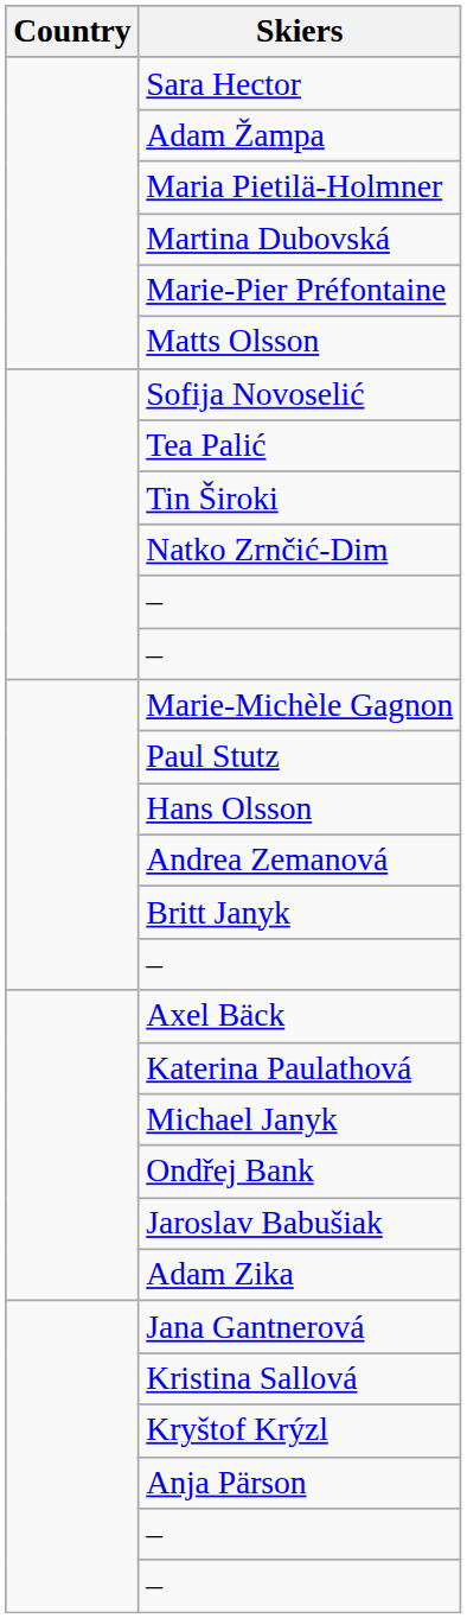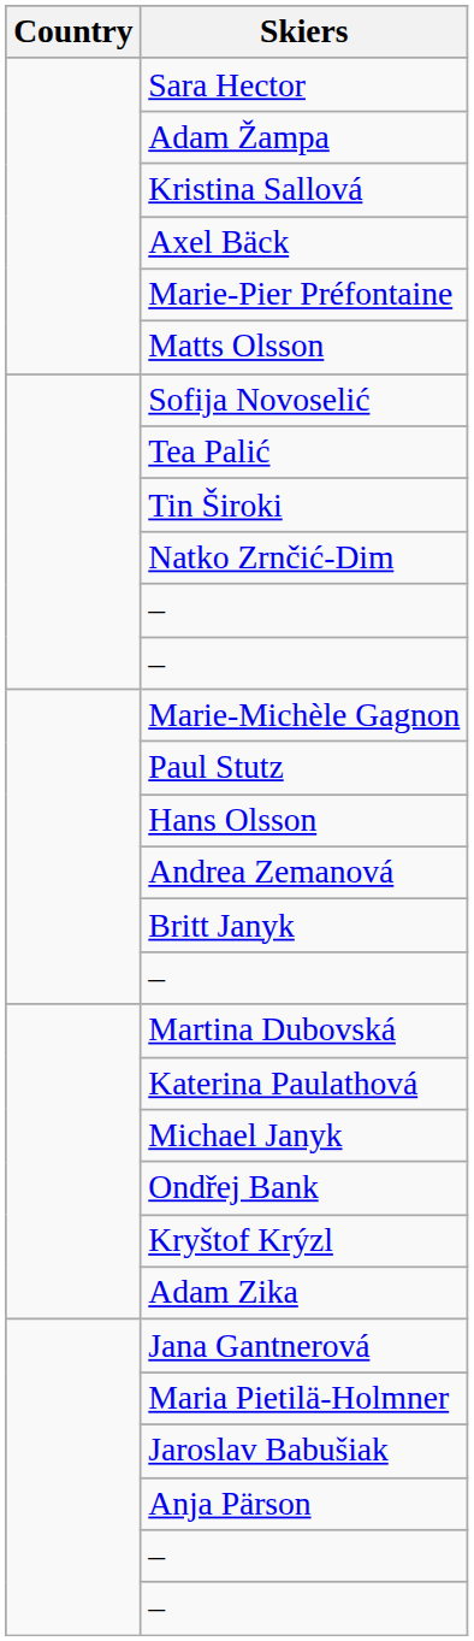row 4 | Skiers: Maria Pietilä-Holmner -> Kristina Sallová
row 5 | Skiers: Martina Dubovská -> Axel Bäck
row 20 | Skiers: Axel Bäck -> Martina Dubovská
row 24 | Skiers: Jaroslav Babušiak -> Kryštof Krýzl
row 27 | Skiers: Kristina Sallová -> Maria Pietilä-Holmner
row 28 | Skiers: Kryštof Krýzl -> Jaroslav Babušiak
